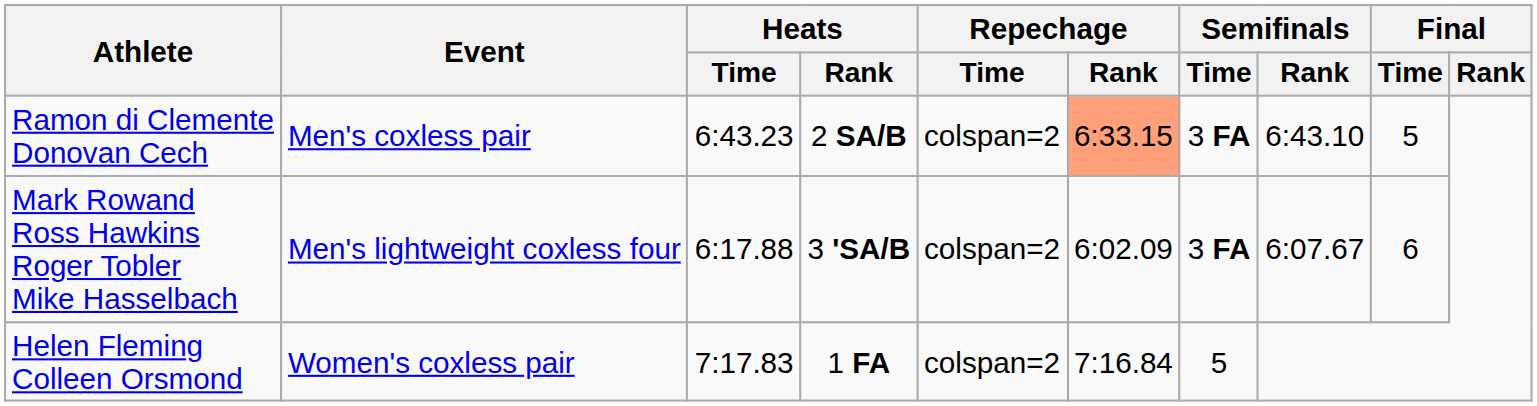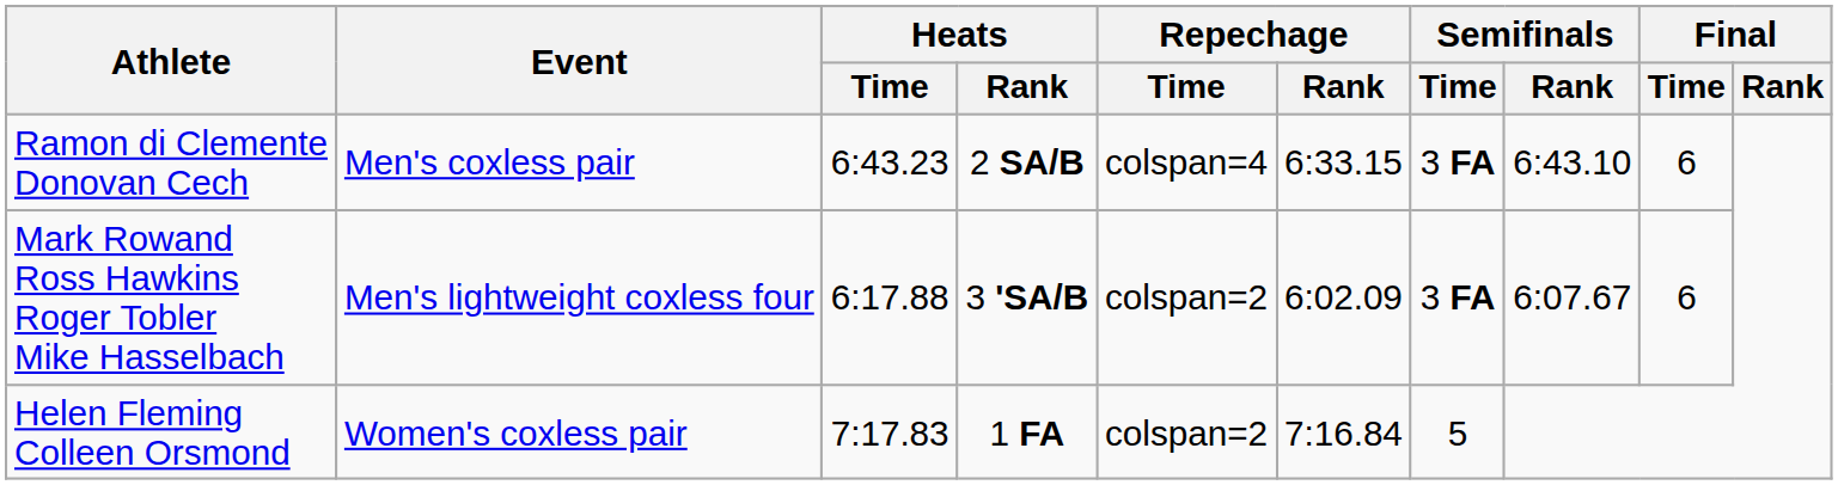Ramon di Clemente Donovan Cech | Repechage / Time: colspan=2 -> colspan=4
Ramon di Clemente Donovan Cech | Repechage / Rank: lightsalmon background -> no background
Ramon di Clemente Donovan Cech | Final / Time: 5 -> 6
